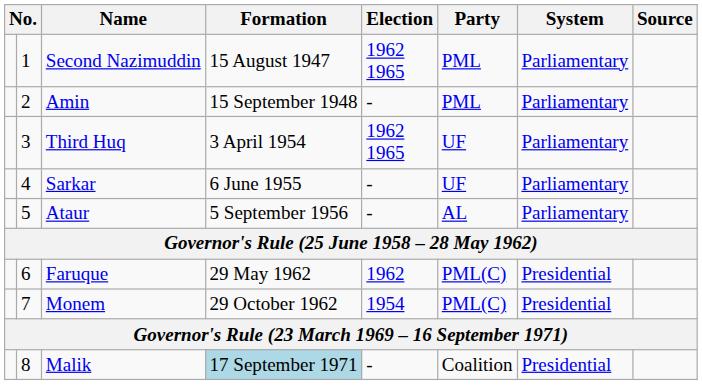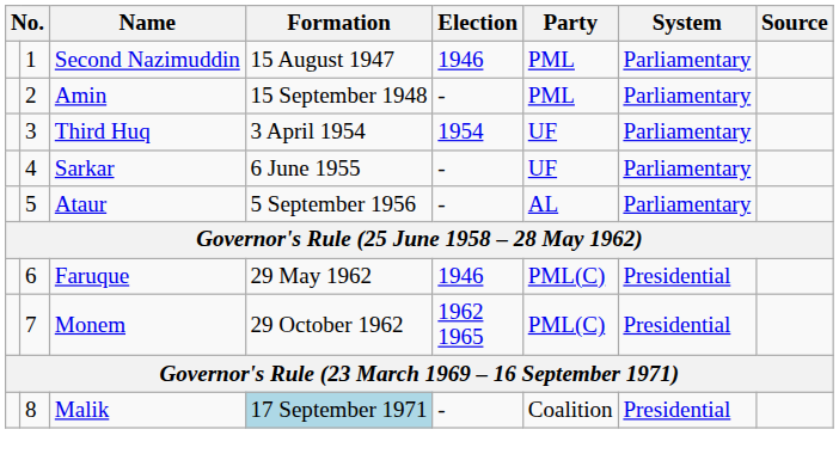Second Nazimuddin | Election: 1962 1965 -> 1946
Third Huq | Election: 1962 1965 -> 1954
Faruque | Election: 1962 -> 1946
Monem | Election: 1954 -> 1962 1965
